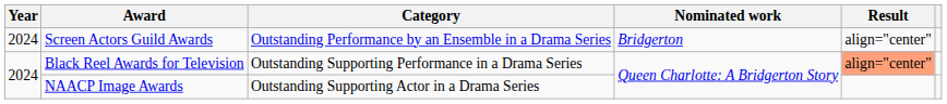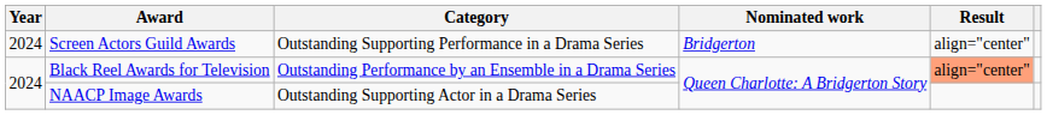Screen Actors Guild Awards | Category: Outstanding Performance by an Ensemble in a Drama Series -> Outstanding Supporting Performance in a Drama Series
Black Reel Awards for Television | Category: Outstanding Supporting Performance in a Drama Series -> Outstanding Performance by an Ensemble in a Drama Series
